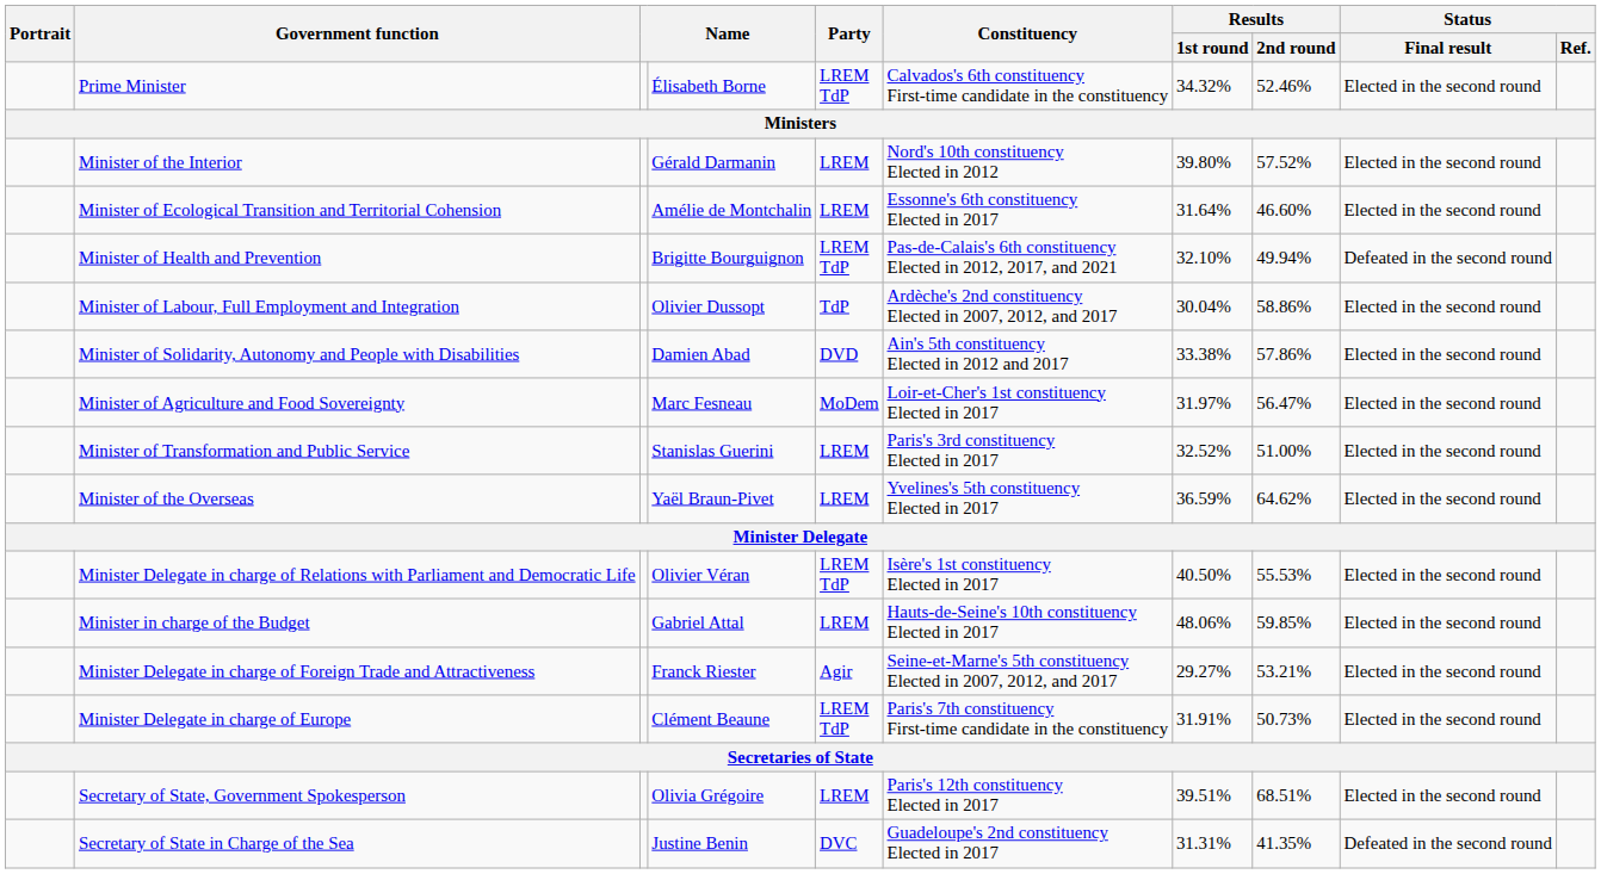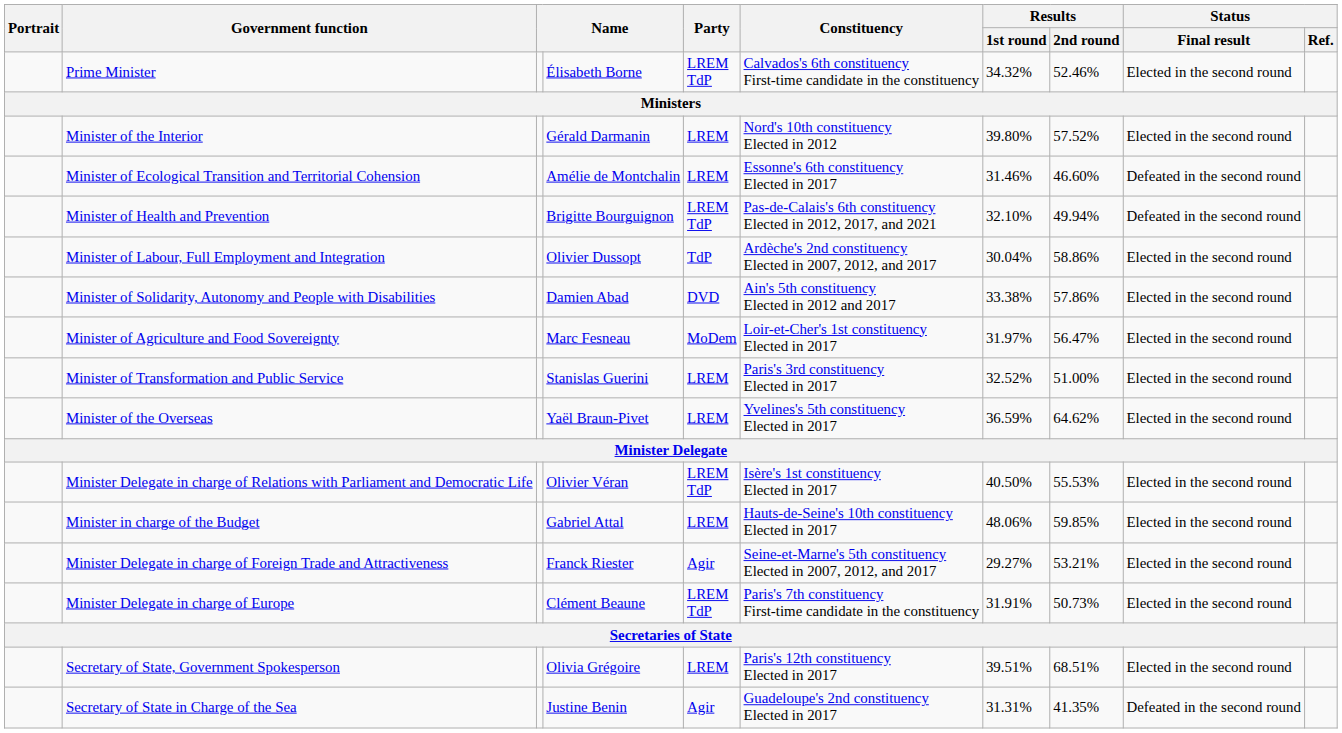Minister of Ecological Transition and Territorial Cohension | Results / 1st round: 31.64% -> 31.46%
Minister of Ecological Transition and Territorial Cohension | Status / Final result: Elected in the second round -> Defeated in the second round
Secretary of State in Charge of the Sea | Party: DVC -> Agir
